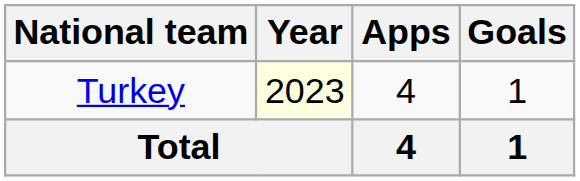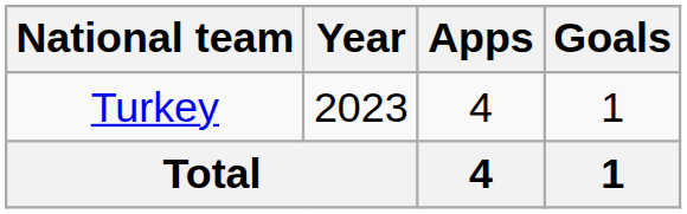Turkey | Year: lightyellow background -> no background
